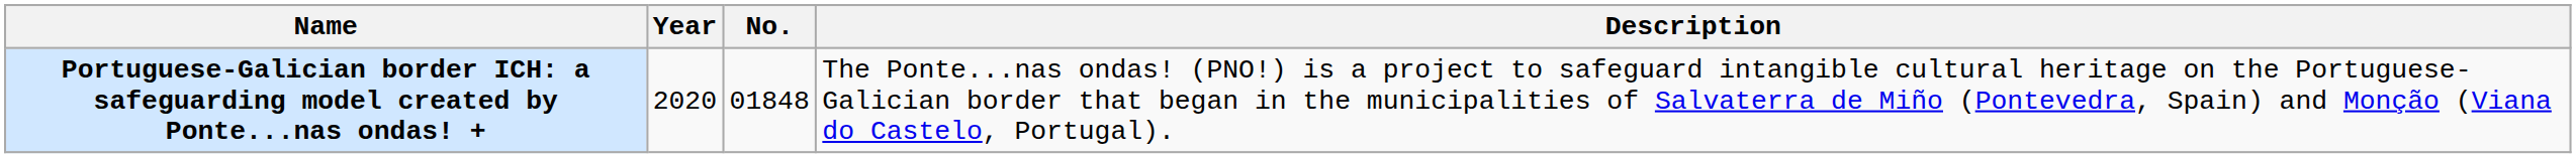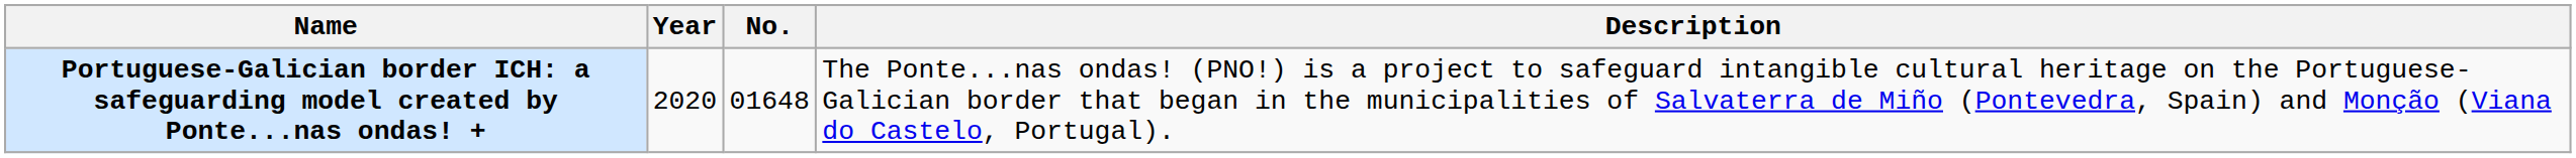row 2 | No.: 01848 -> 01648
